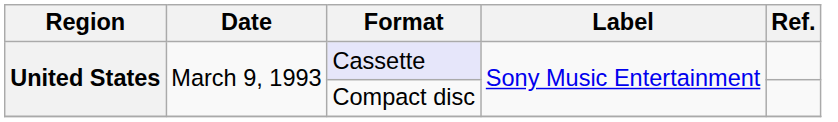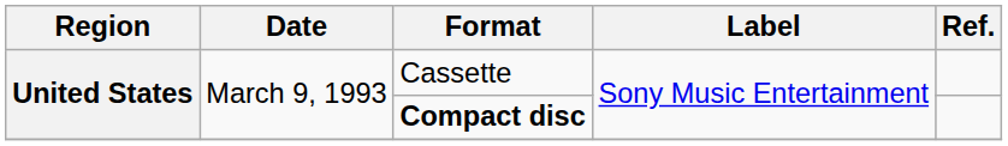Cassette | Format: lavender background -> no background
Compact disc | Format: normal -> bold
